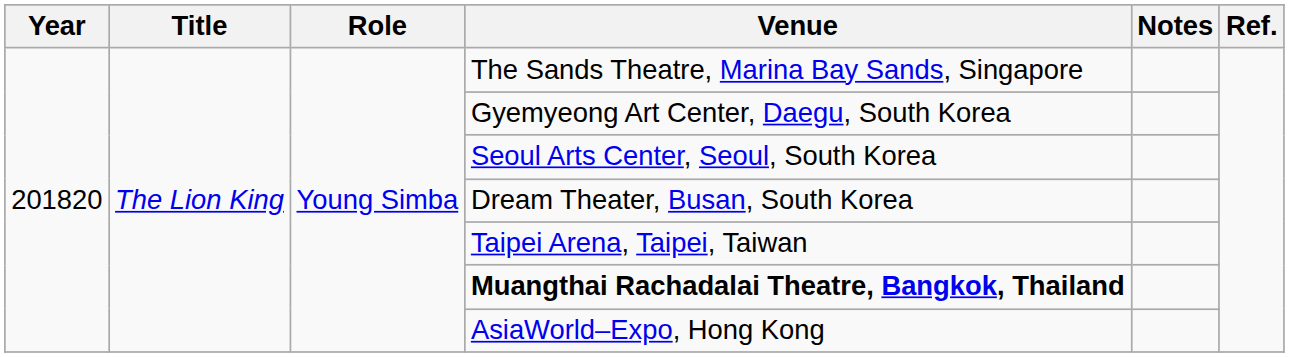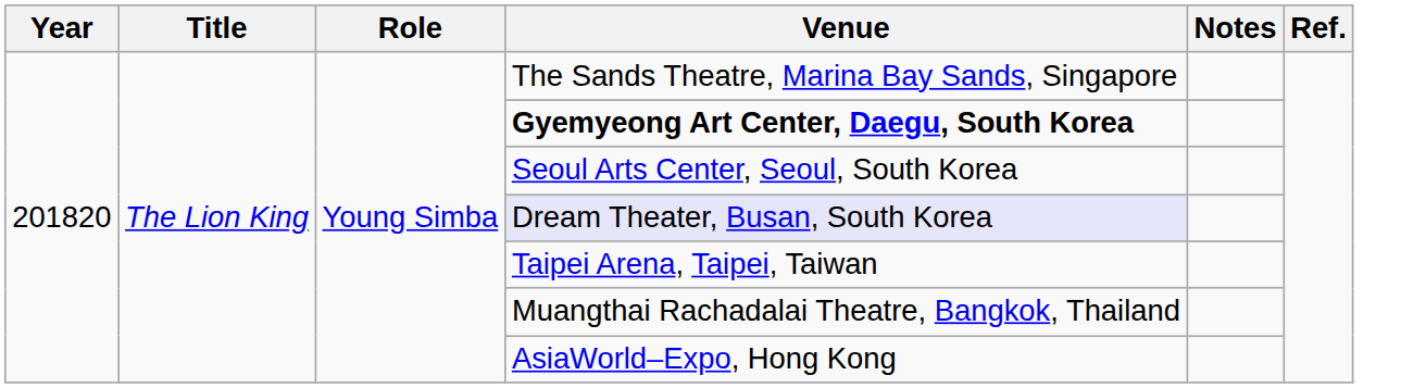Gyemyeong Art Center, Daegu, South Korea | Venue: normal -> bold
Dream Theater, Busan, South Korea | Venue: no background -> lavender background
Muangthai Rachadalai Theatre, Bangkok, Thailand | Venue: bold -> normal
